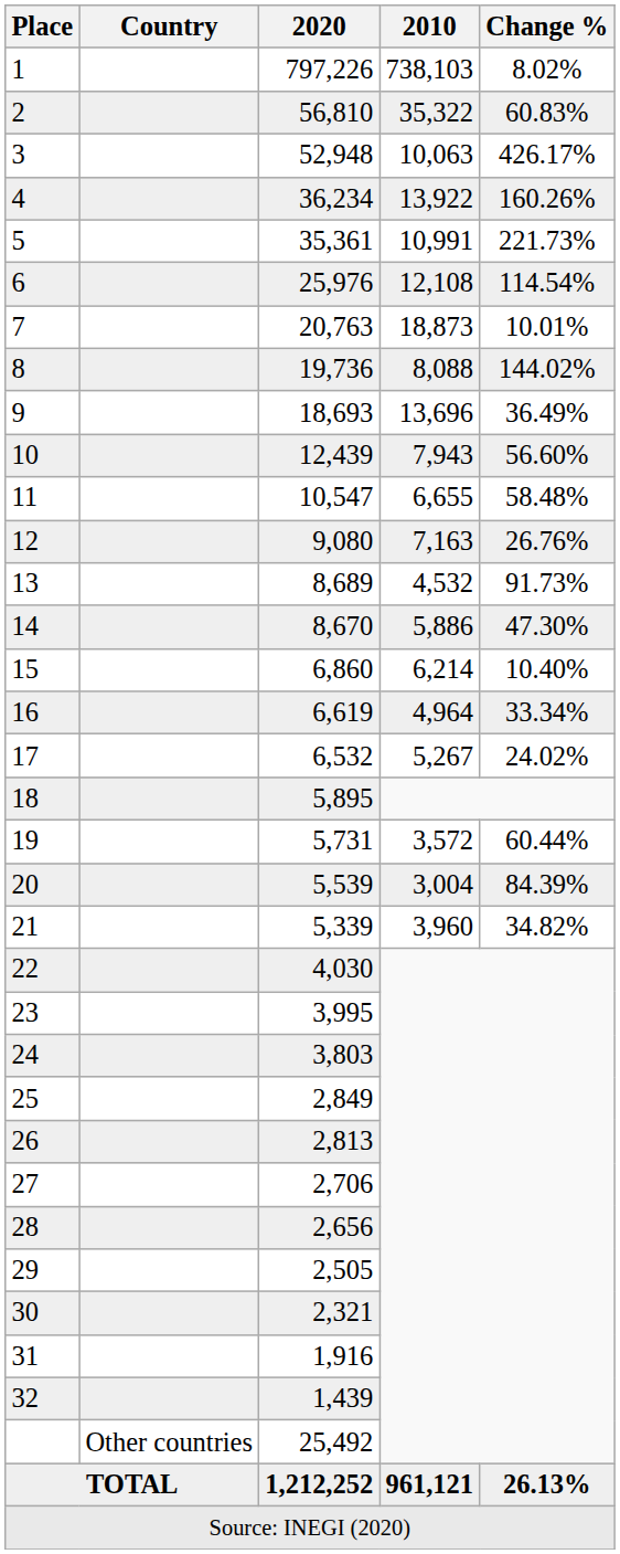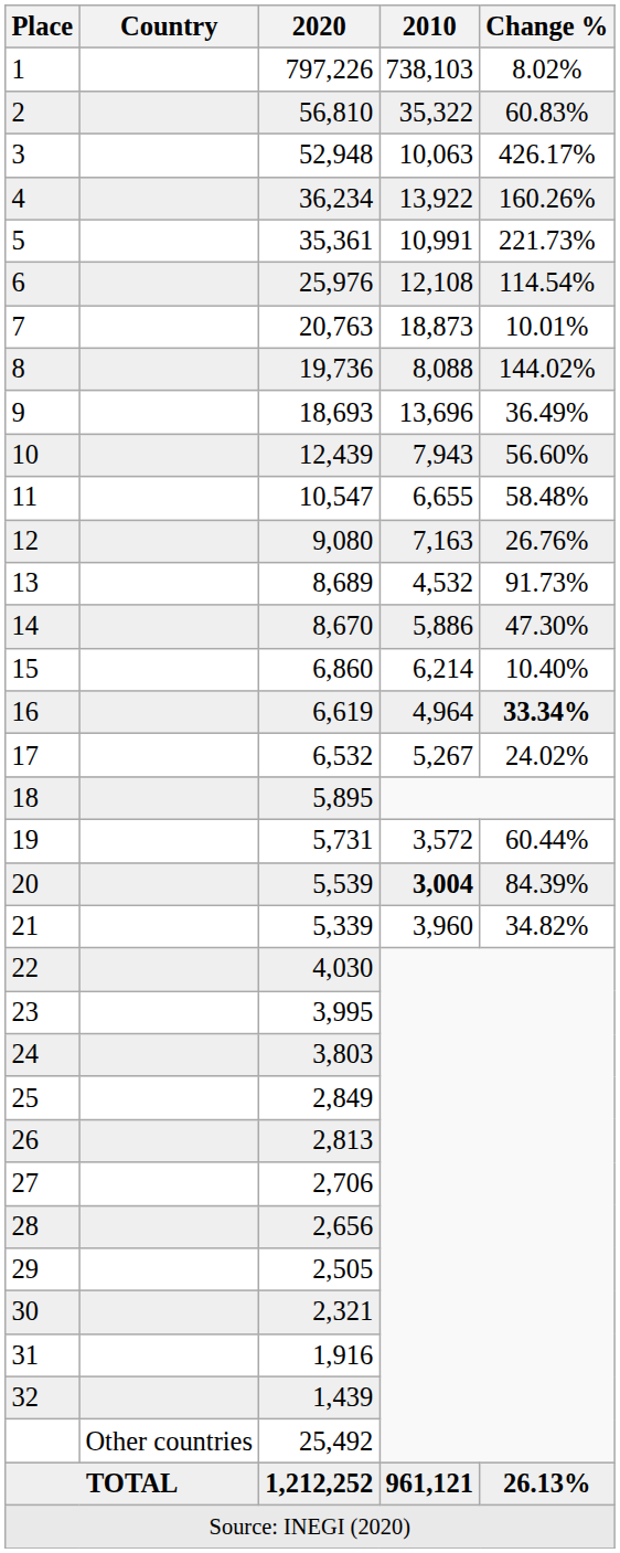16 | Change %: normal -> bold
20 | 2010: normal -> bold
